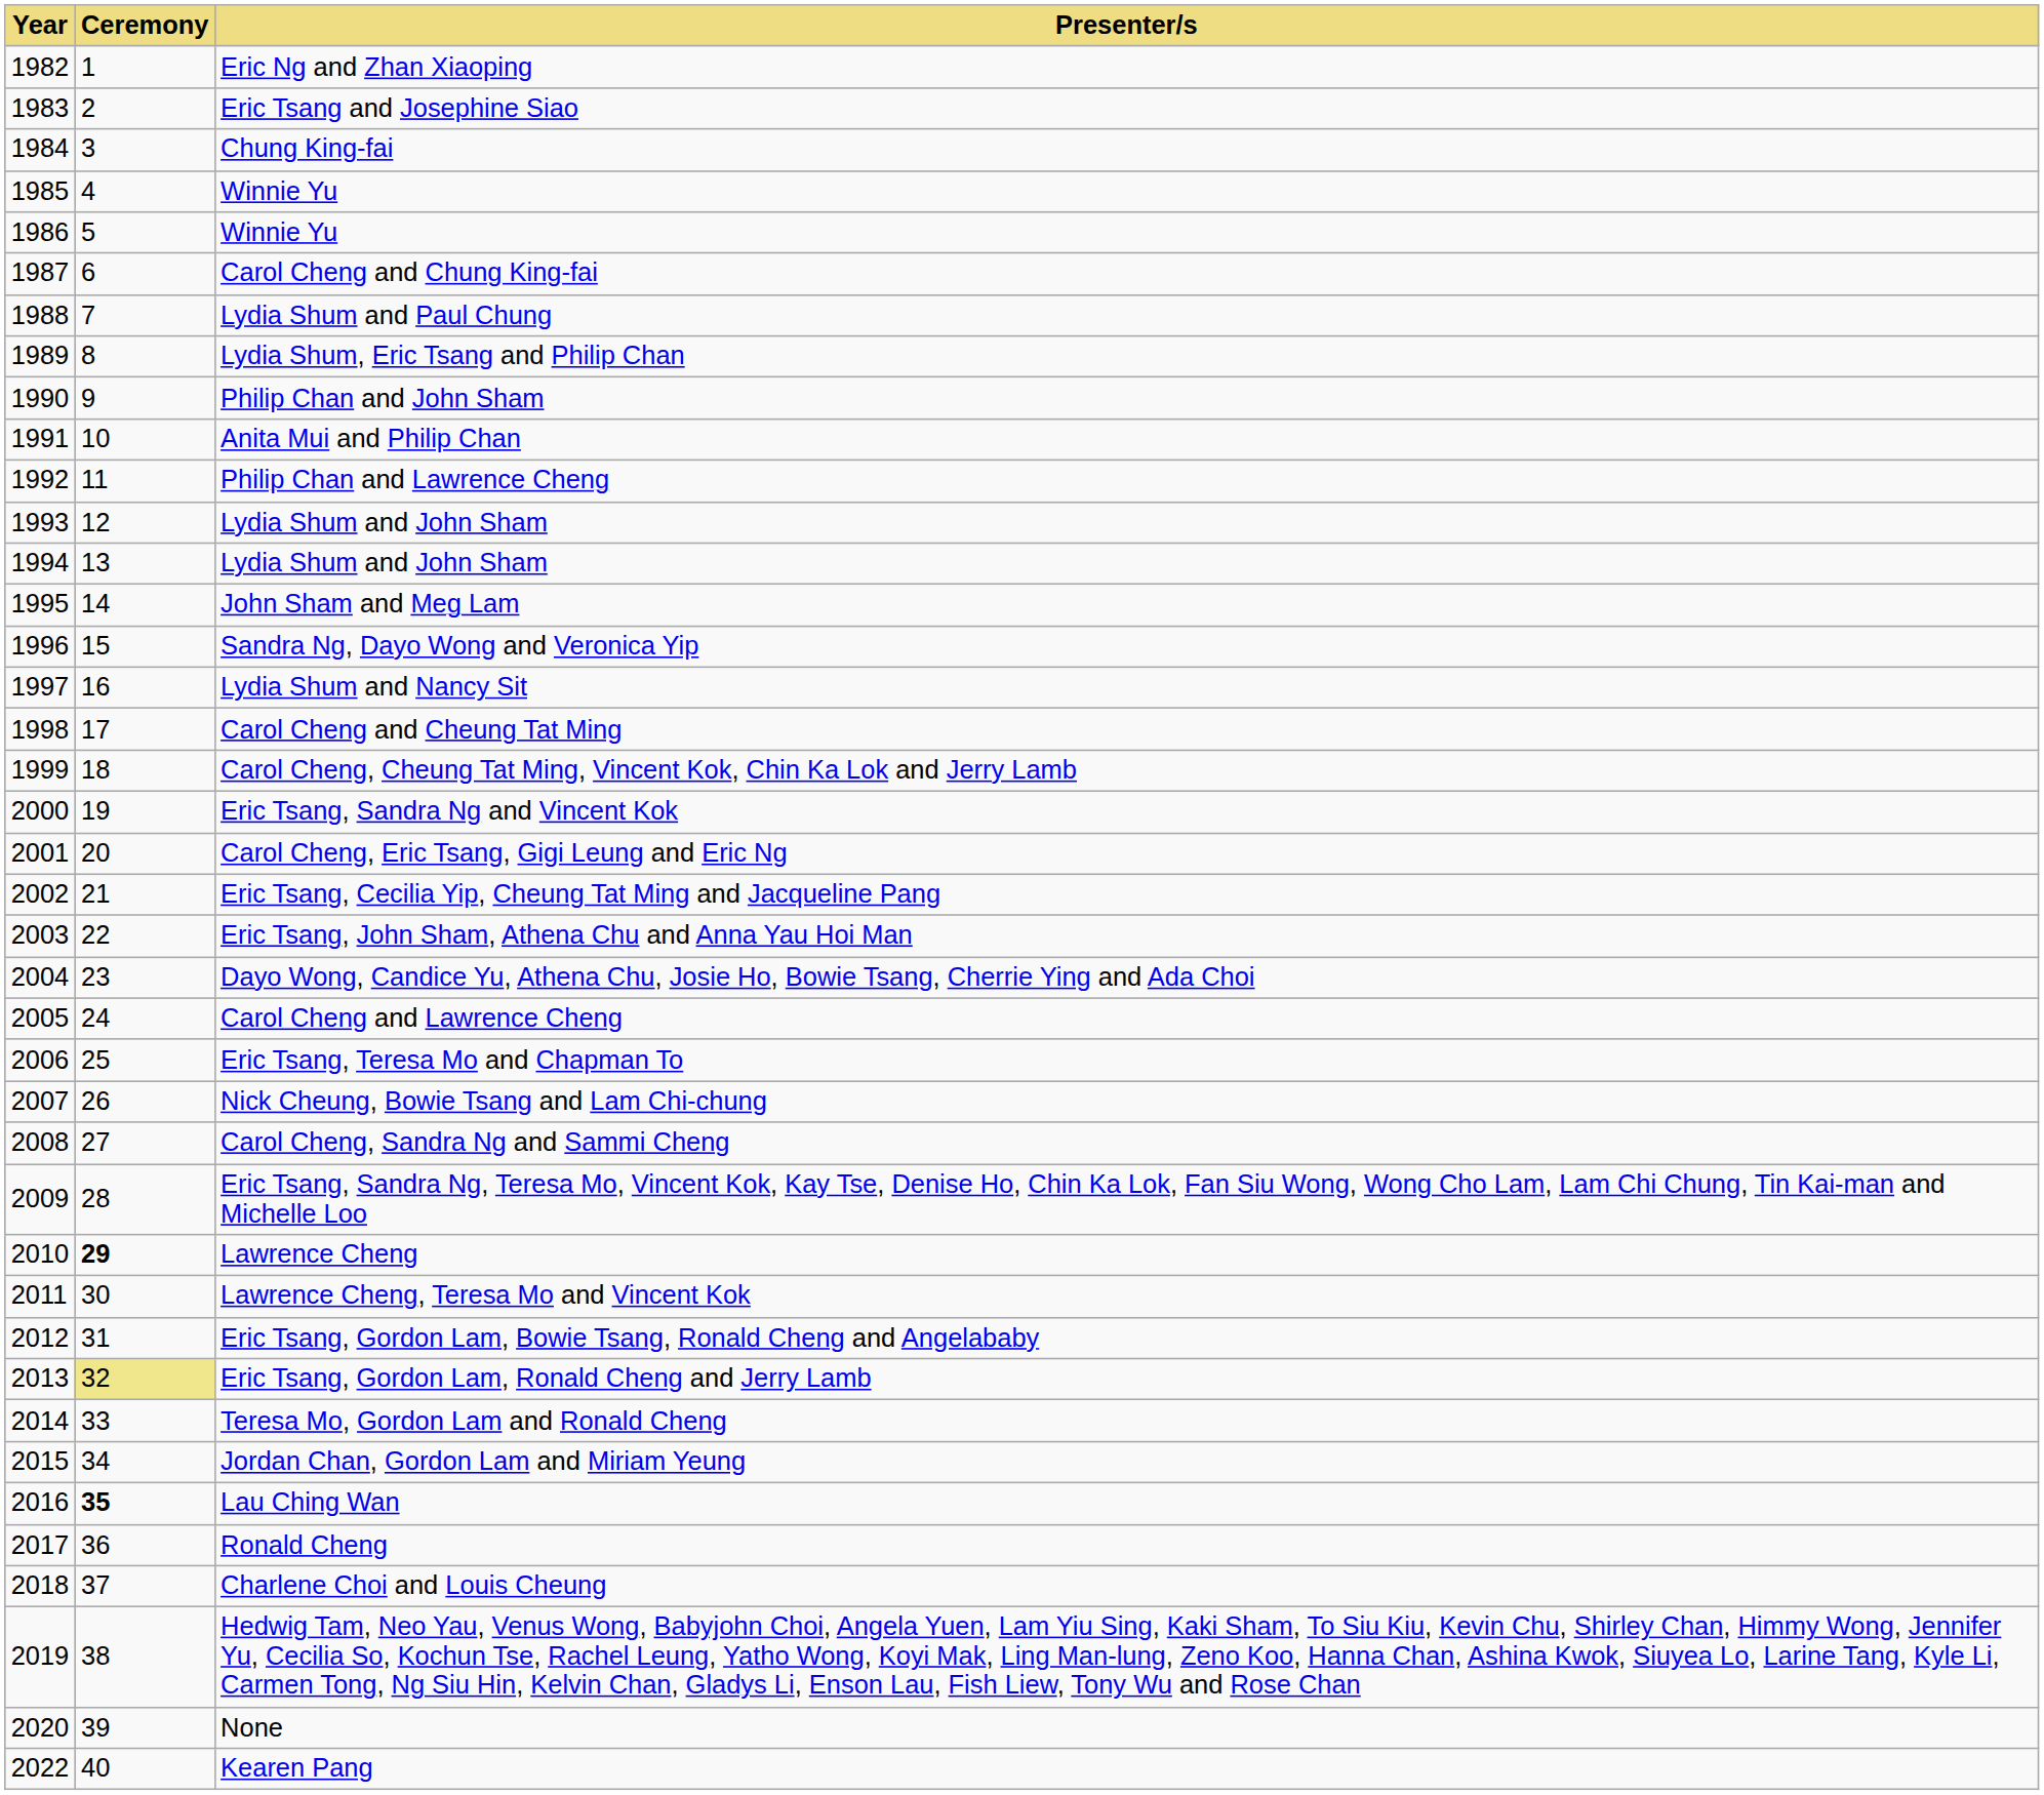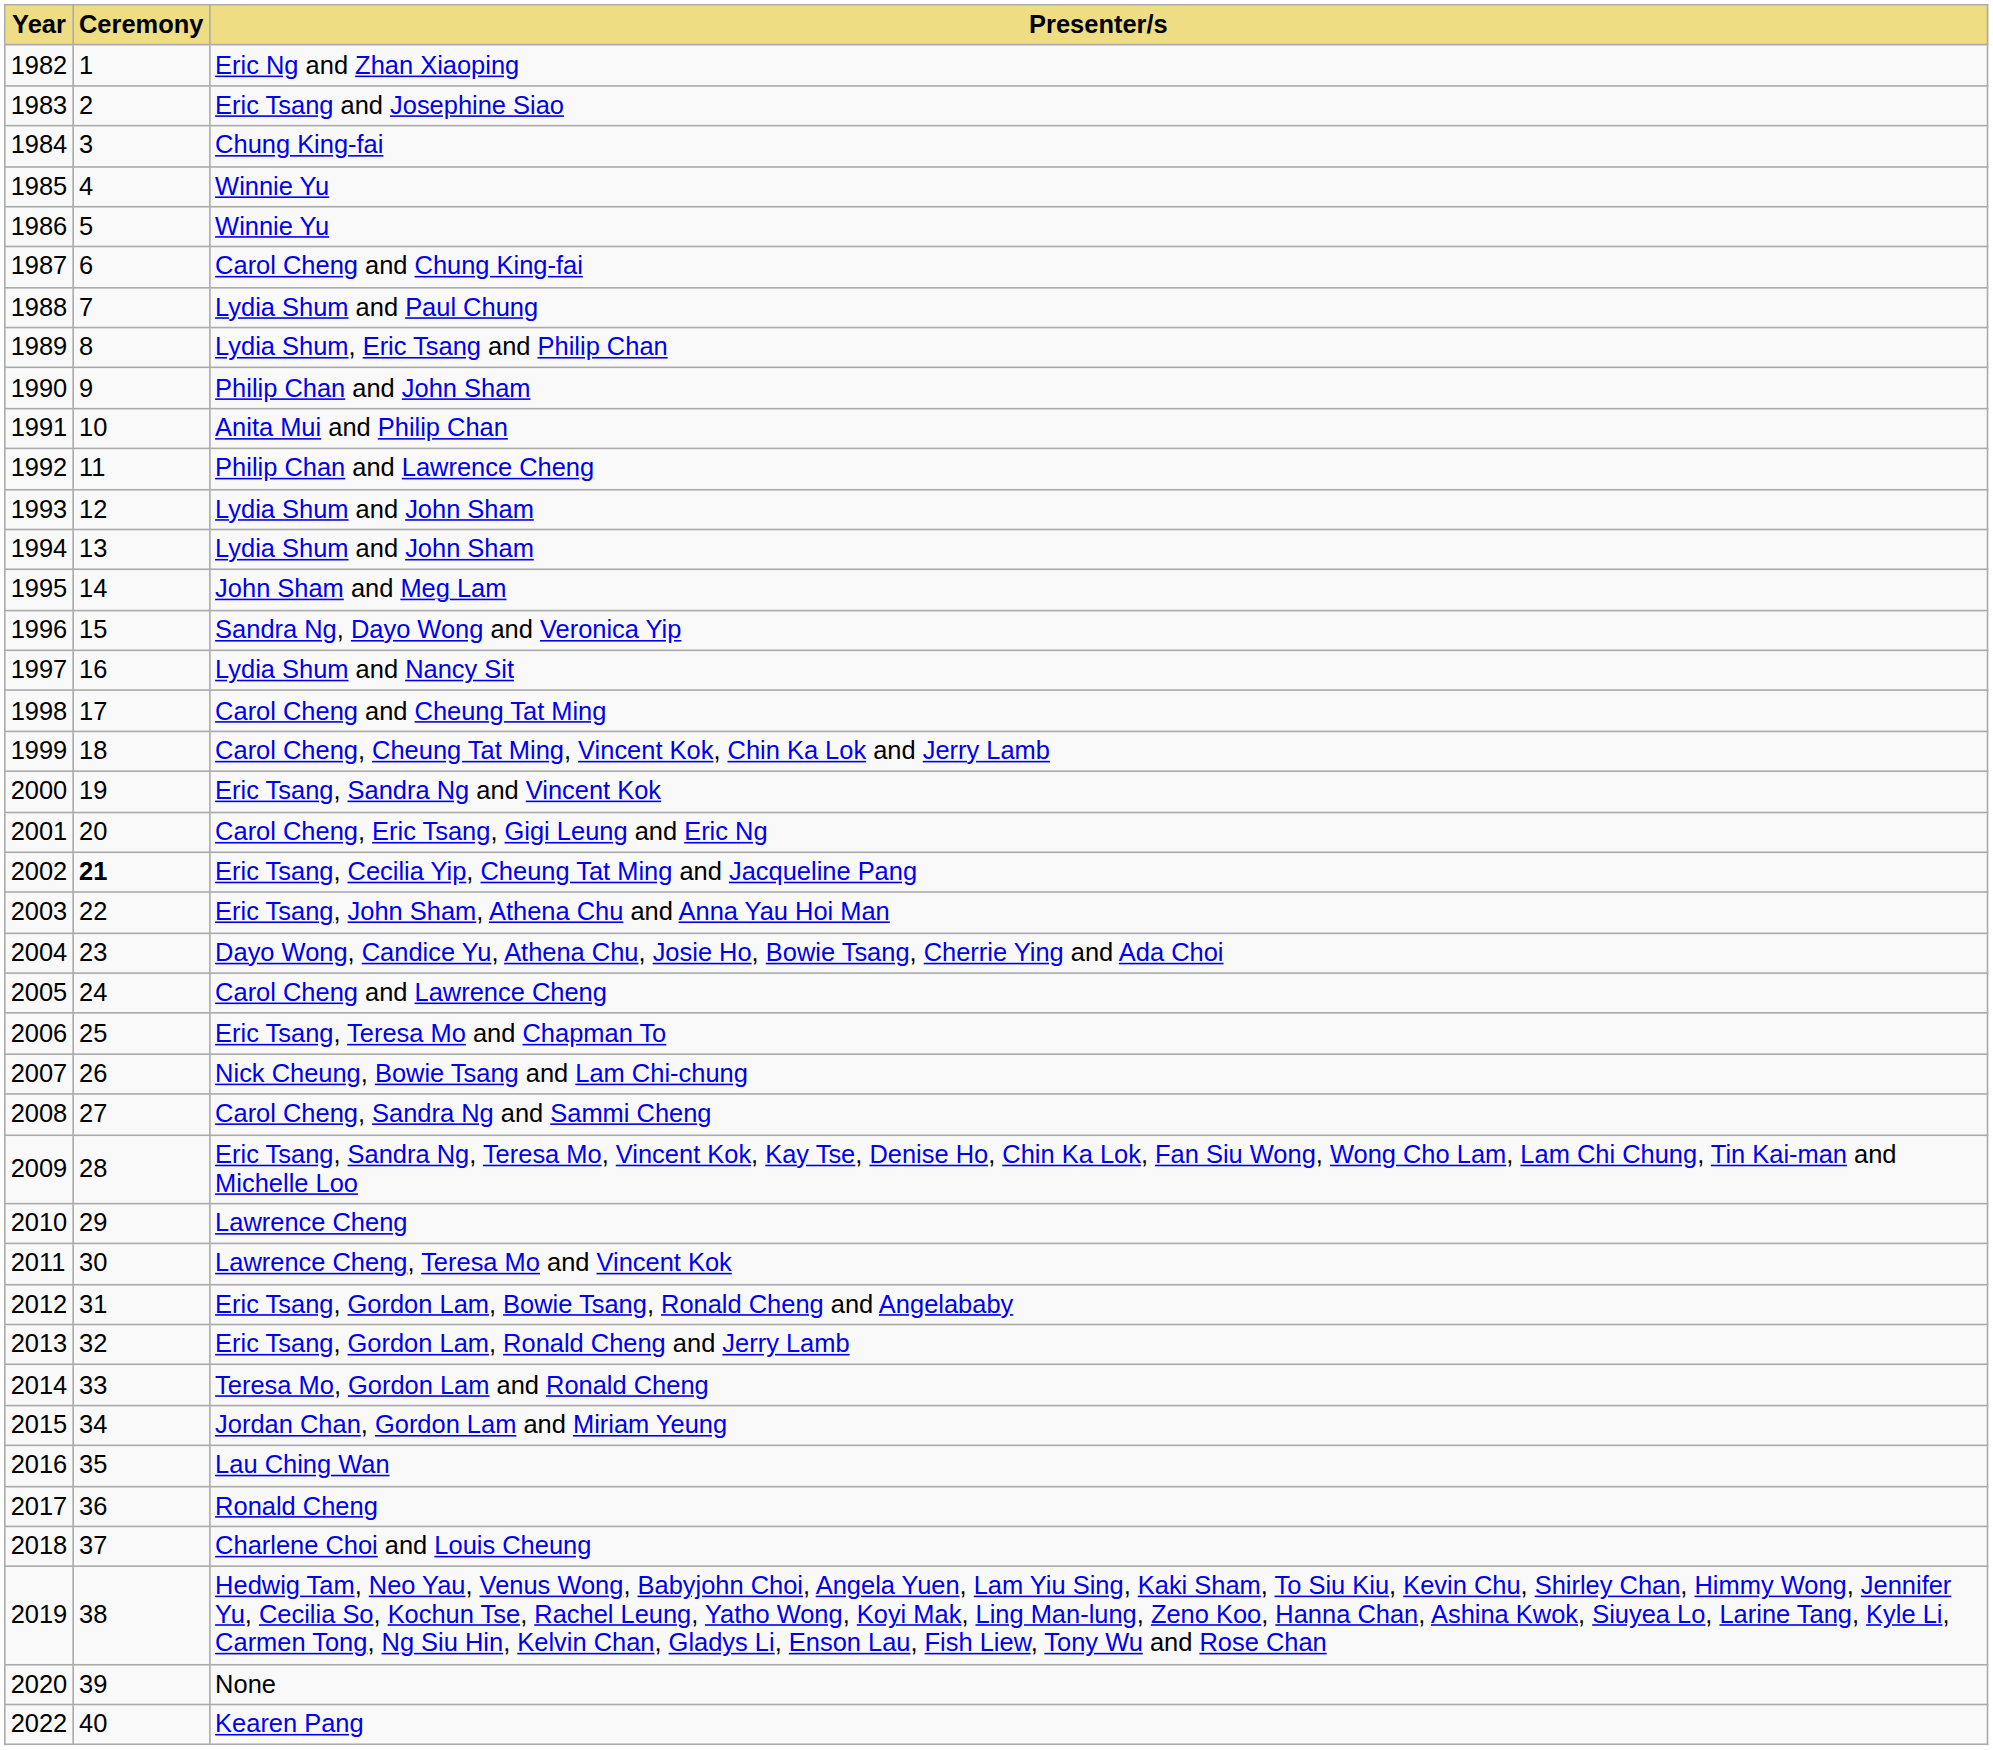Eric Tsang, Cecilia Yip, Cheung Tat Ming and Jacqueline Pang | Ceremony: normal -> bold
Lawrence Cheng | Ceremony: bold -> normal
Eric Tsang, Gordon Lam, Ronald Cheng and Jerry Lamb | Ceremony: khaki background -> no background
Lau Ching Wan | Ceremony: bold -> normal
